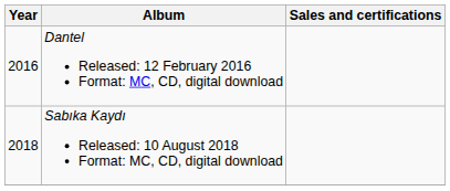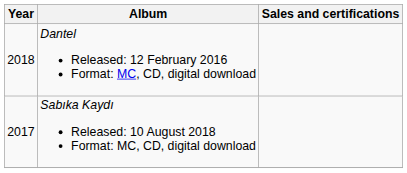row 2 | Year: 2016 -> 2018
row 3 | Year: 2018 -> 2017
